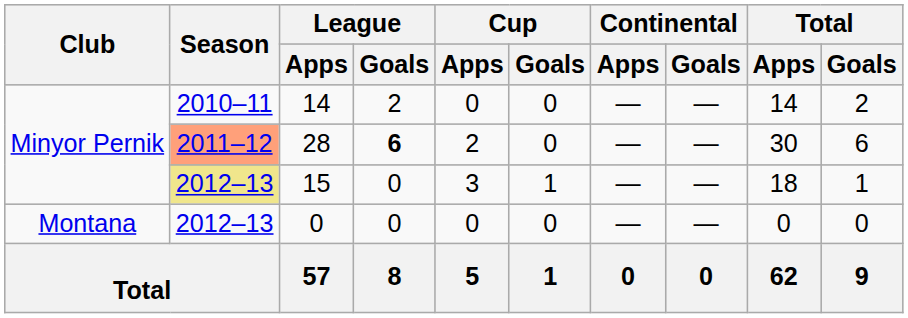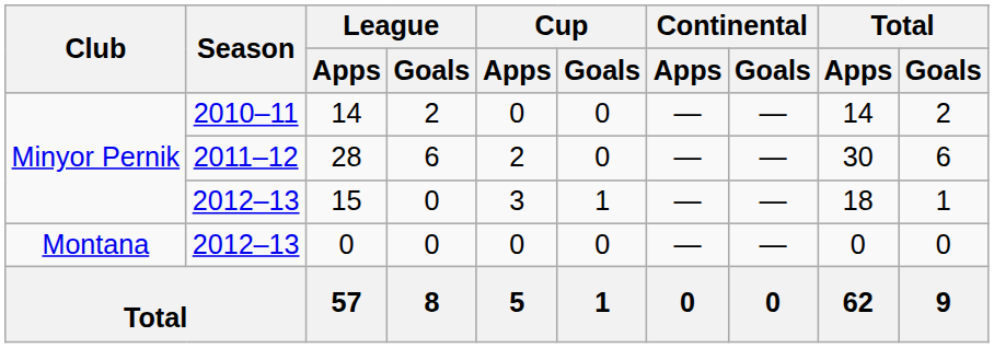28 | Season: lightsalmon background -> no background
28 | League / Goals: bold -> normal
15 | Season: khaki background -> no background
